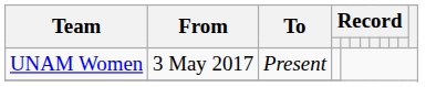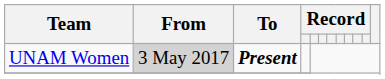UNAM Women | From: no background -> lightgrey background
UNAM Women | To: normal -> bold
